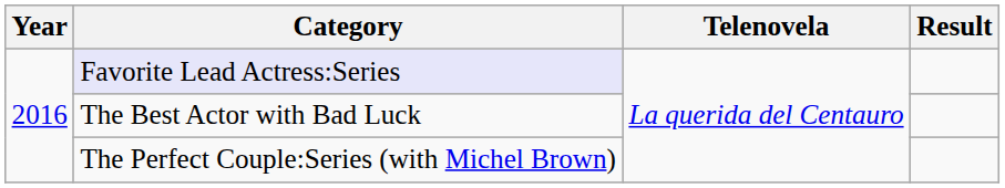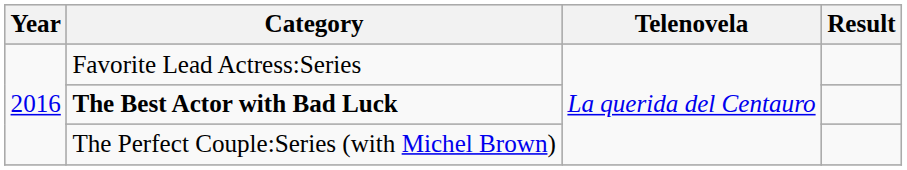Favorite Lead Actress:Series | Category: lavender background -> no background
The Best Actor with Bad Luck | Category: normal -> bold
